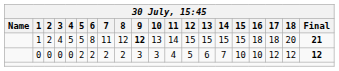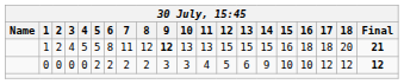row 3 | 11: 14 -> 13
row 3 | 15: 15 -> 16
row 4 | 14: 7 -> 9
